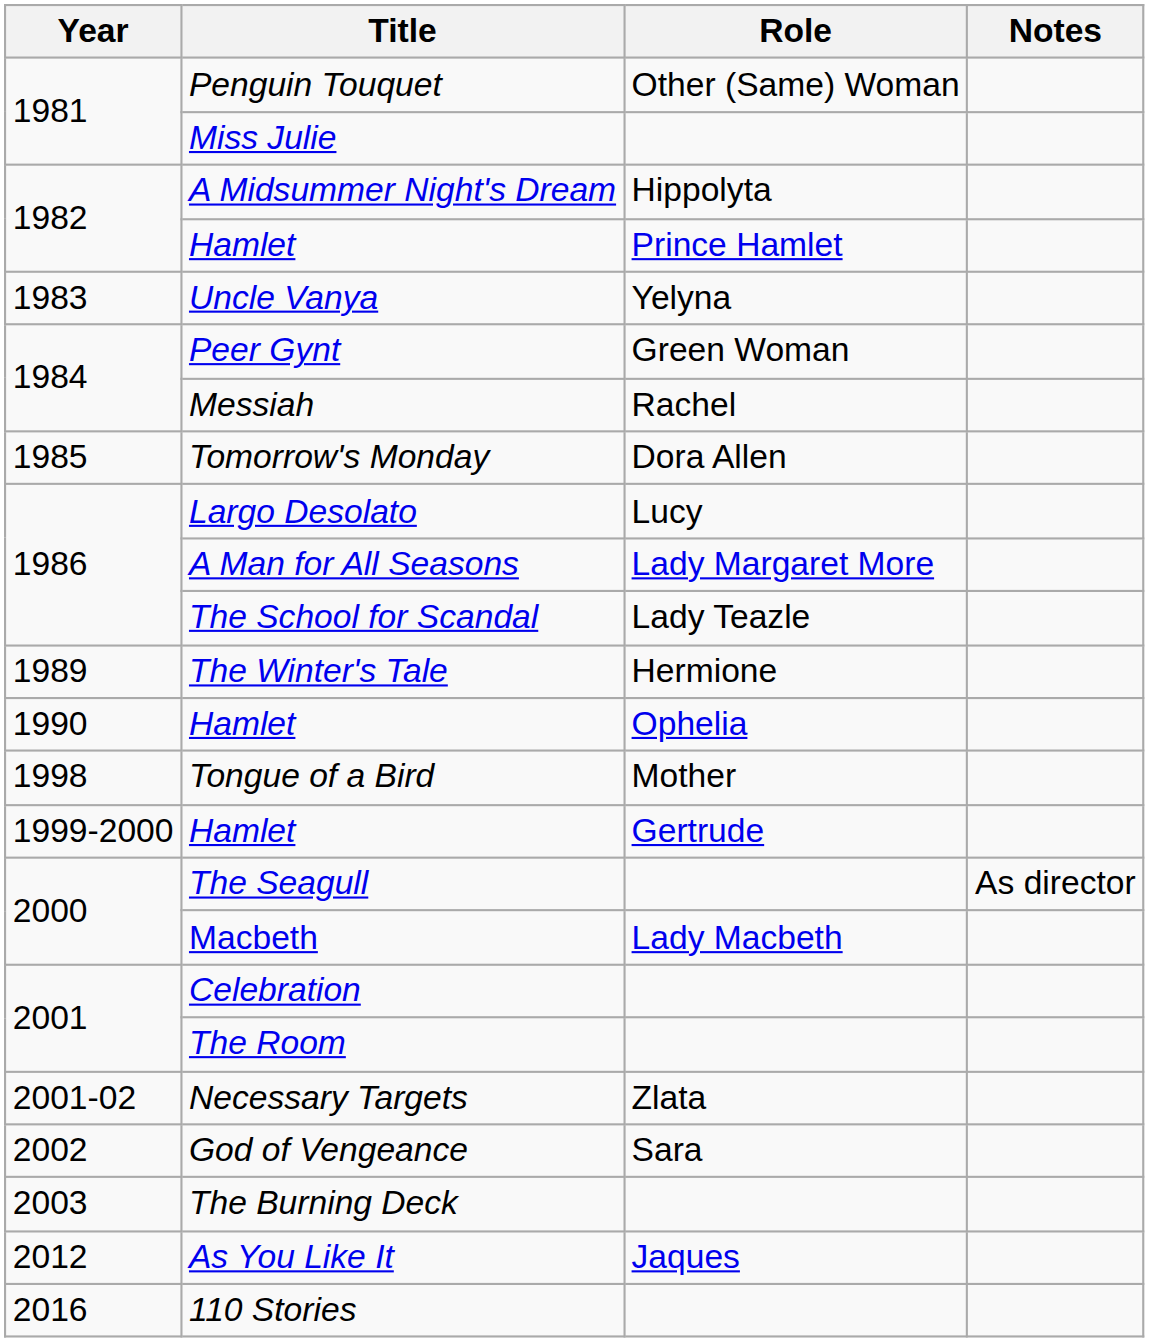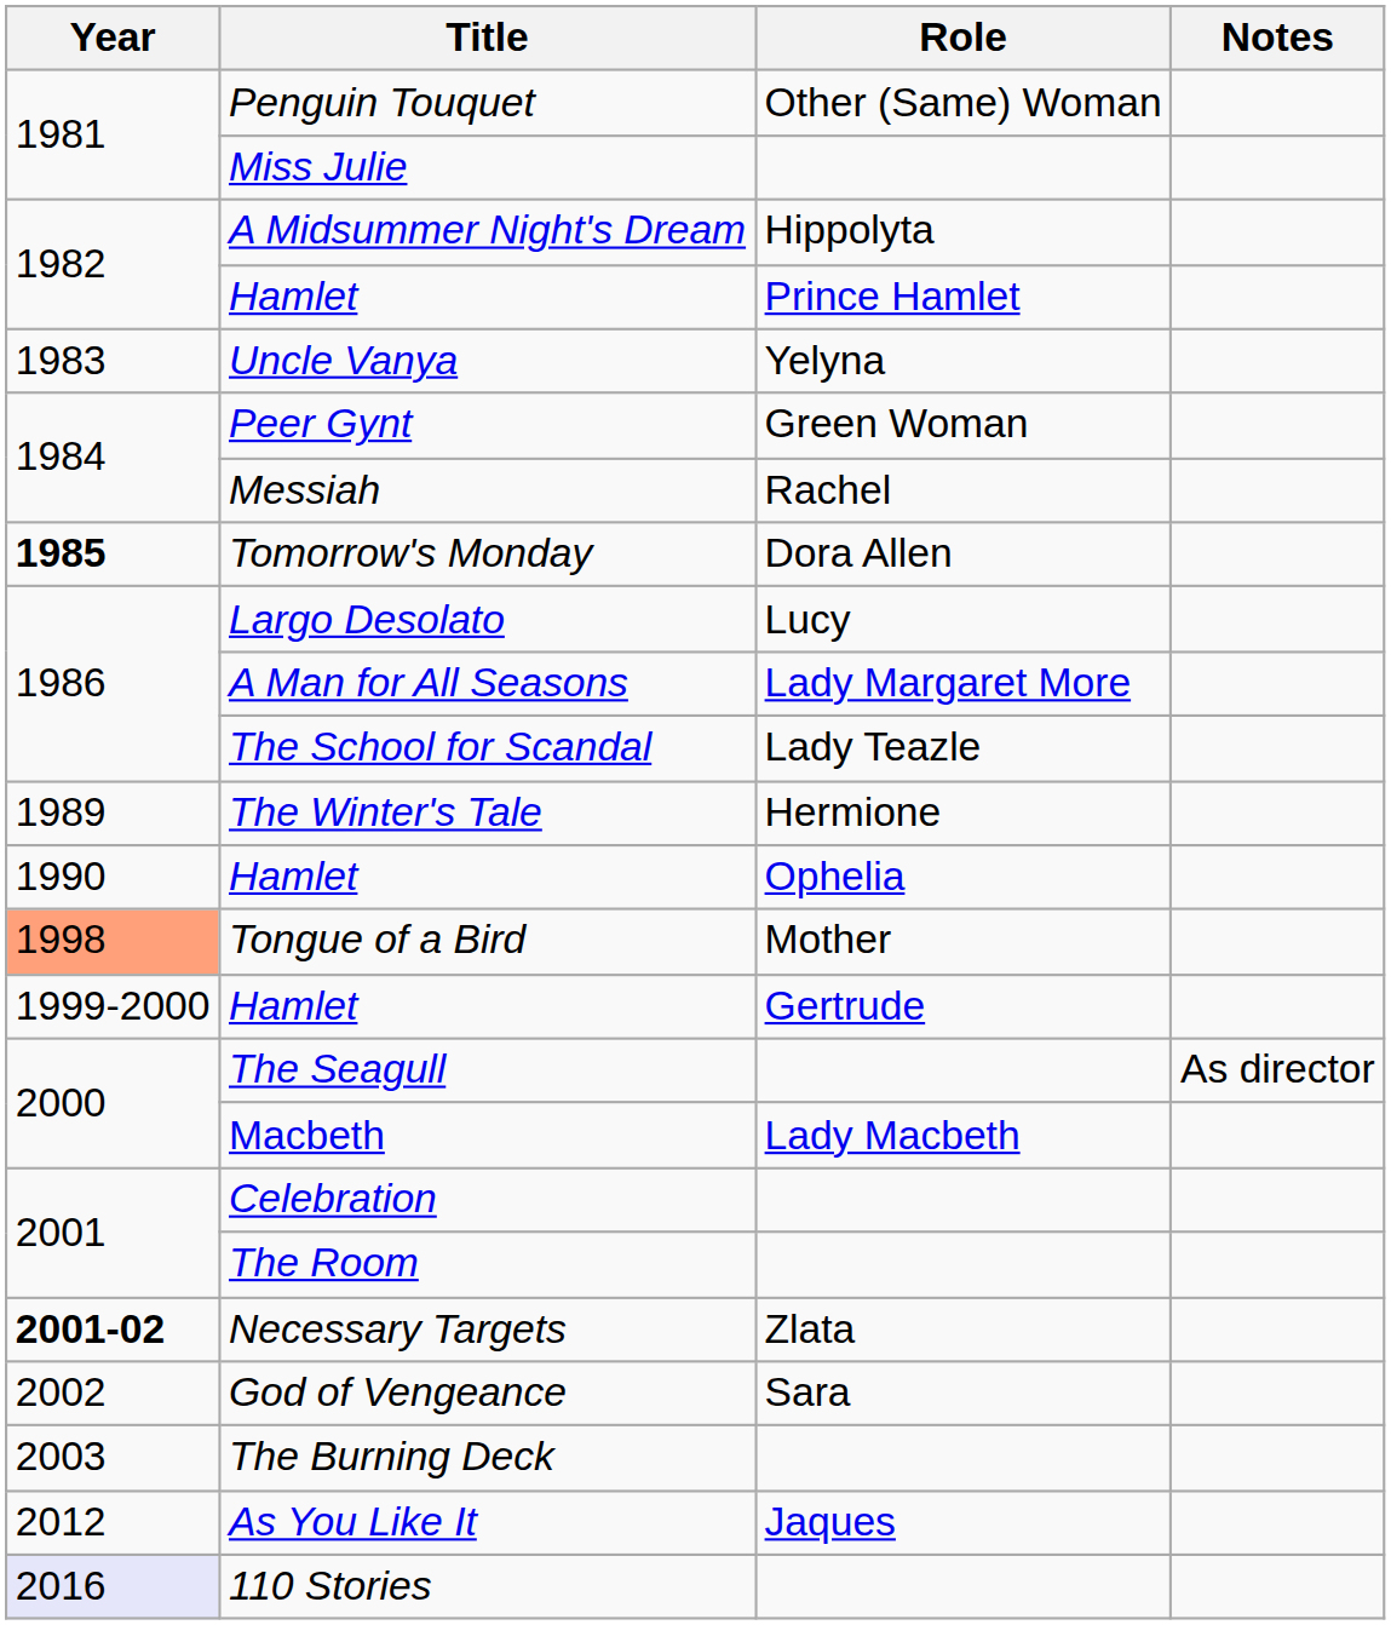Tomorrow's Monday | Year: normal -> bold
Tongue of a Bird | Year: no background -> lightsalmon background
Necessary Targets | Year: normal -> bold
110 Stories | Year: no background -> lavender background
